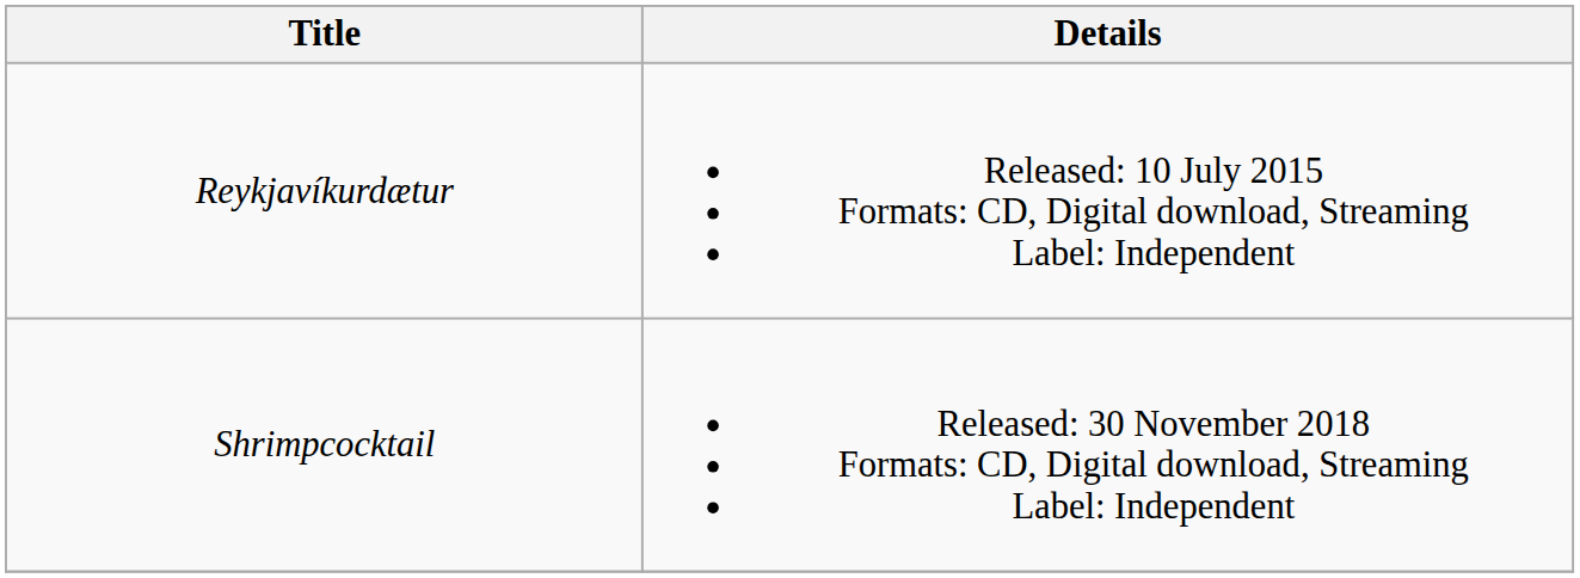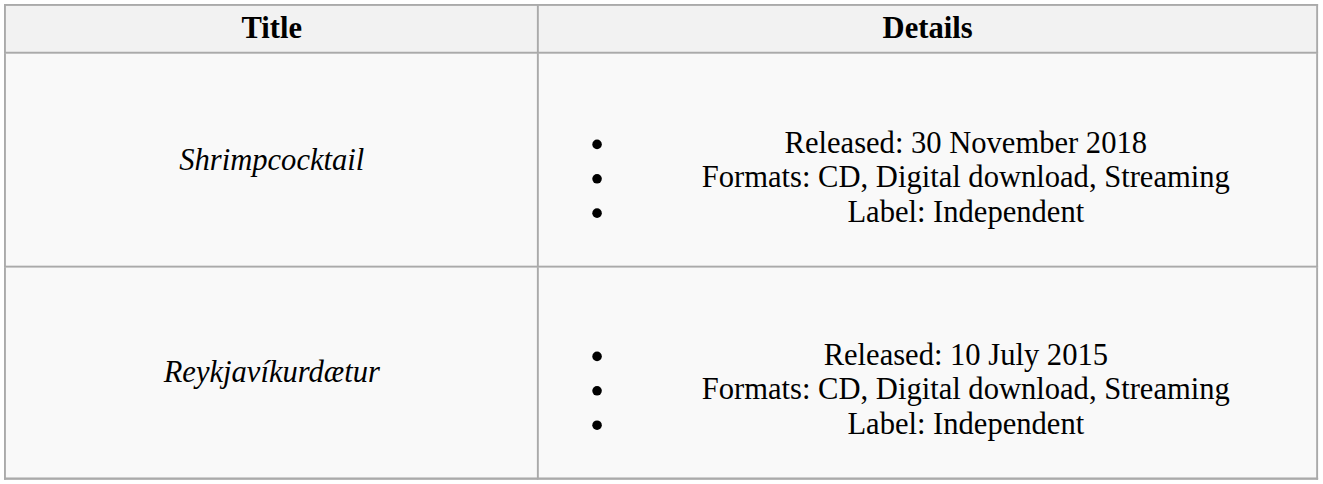rows swapped: Reykjavíkurdætur <-> Shrimpcocktail
